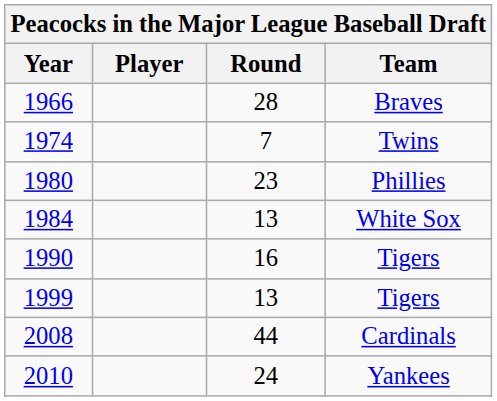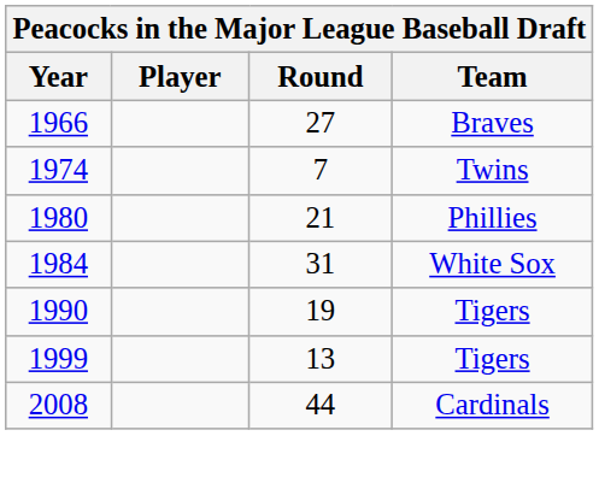1966 | Round: 28 -> 27
1980 | Round: 23 -> 21
1984 | Round: 13 -> 31
1990 | Round: 16 -> 19
- row: 2010 | 24 | Yankees
